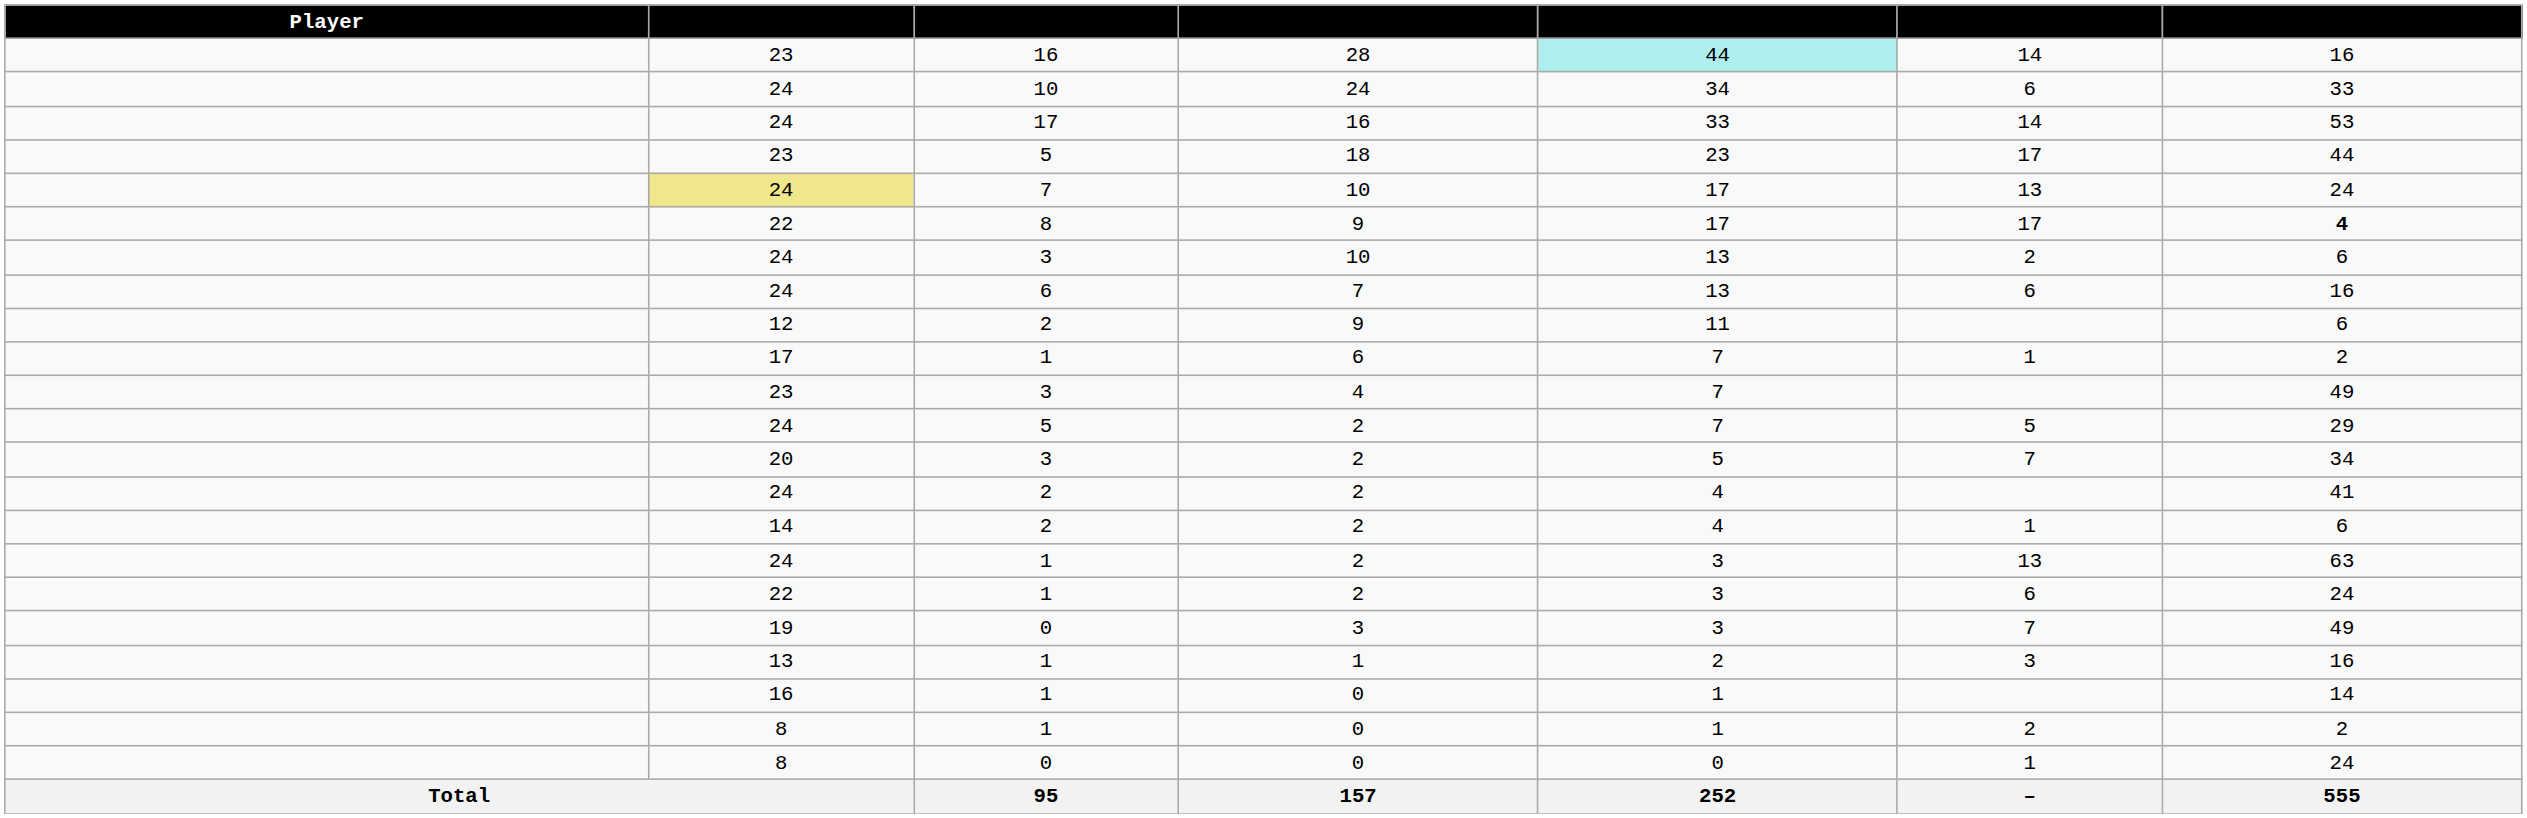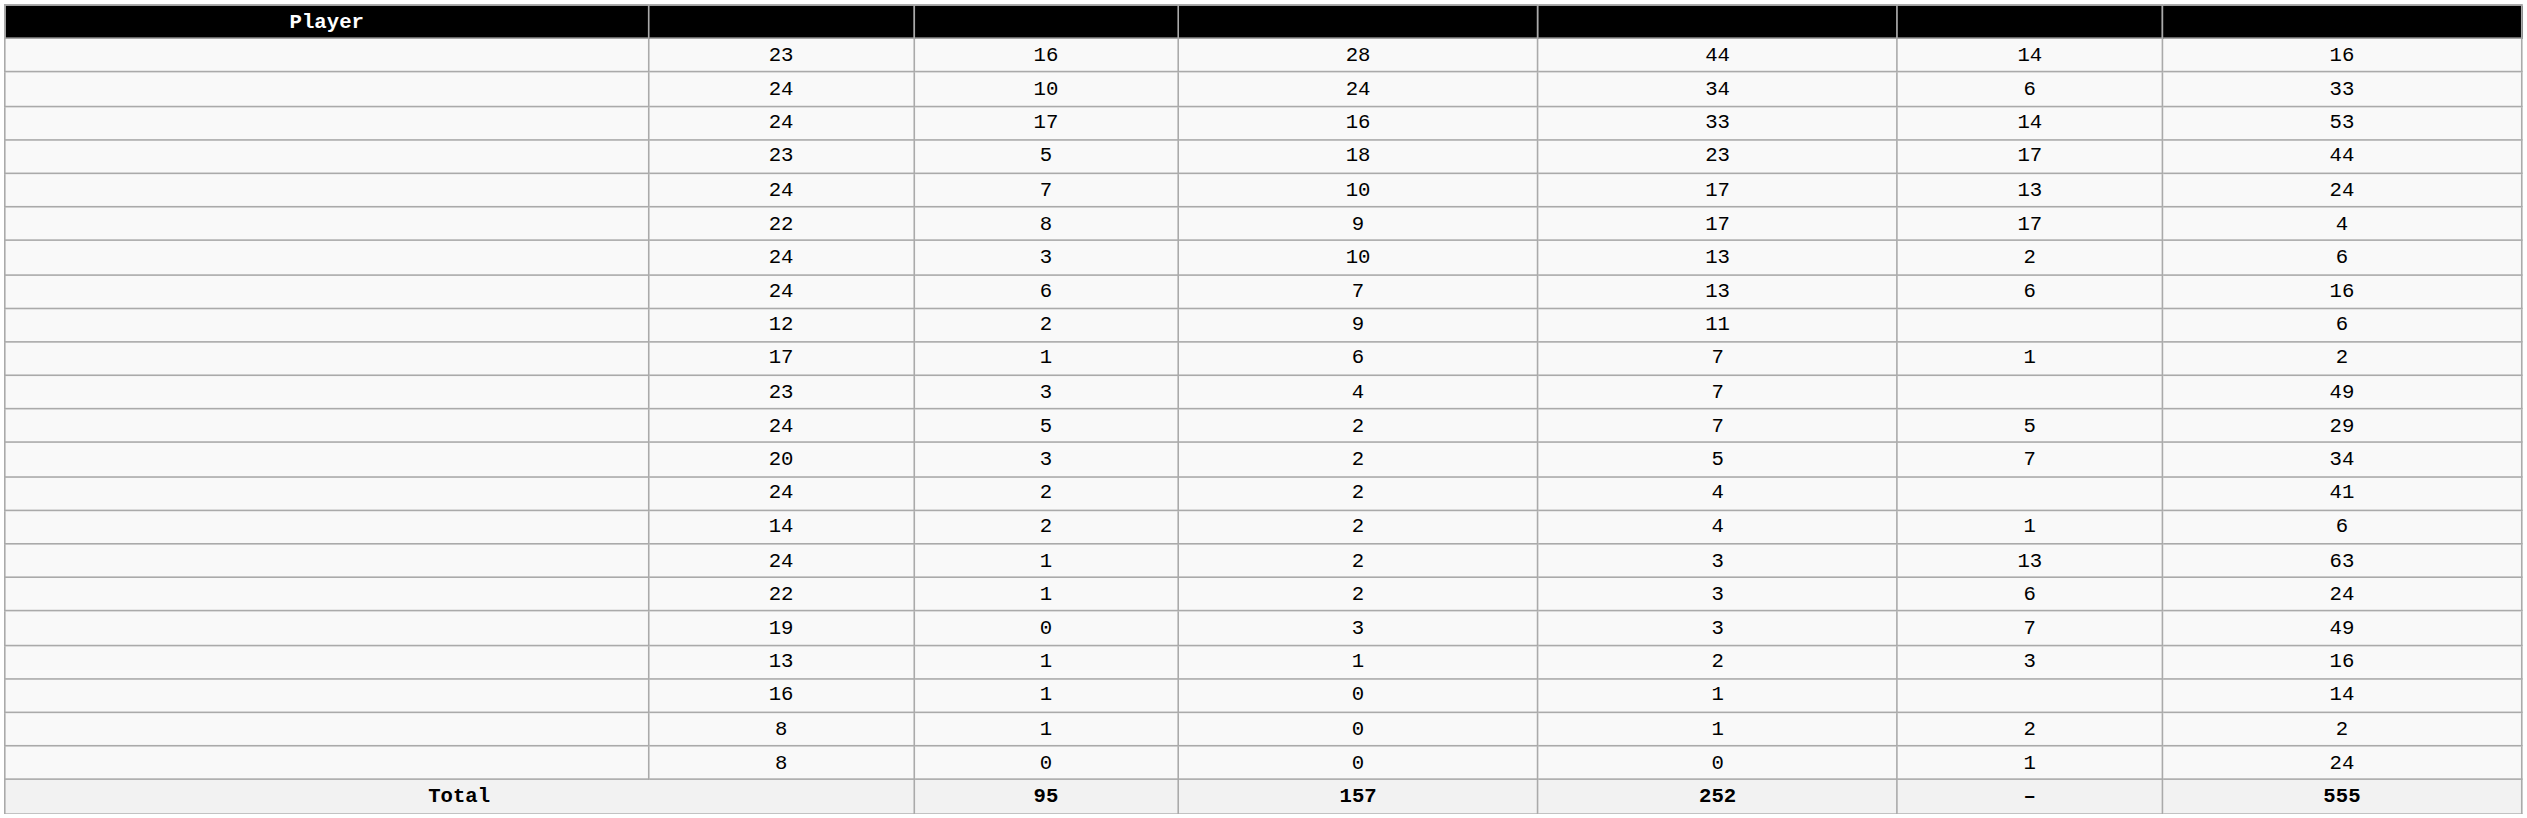28 | column 5: paleturquoise background -> no background
7 / 10 | column 2: khaki background -> no background
8 / 9 | column 7: bold -> normal
